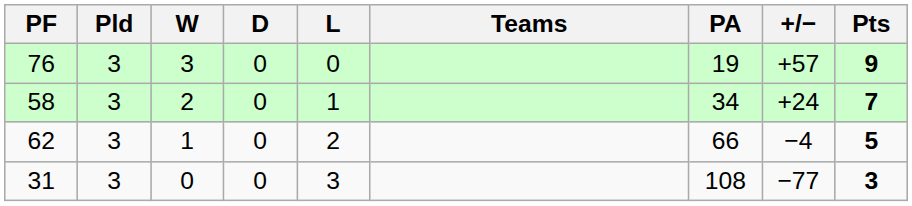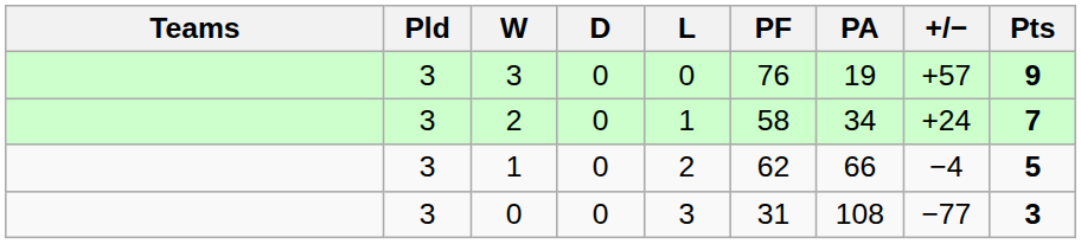columns swapped: Teams <-> PF
